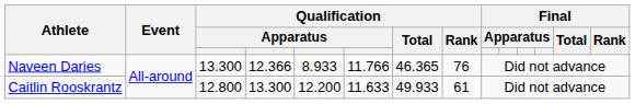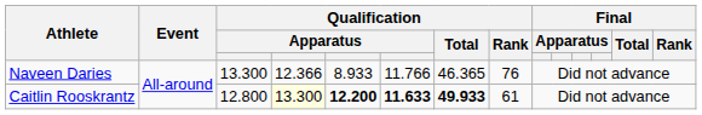row 5 | column 4: no background -> lightyellow background
row 5 | column 5: normal -> bold
row 5 | column 6: normal -> bold
row 5 | Qualification / Total: normal -> bold
